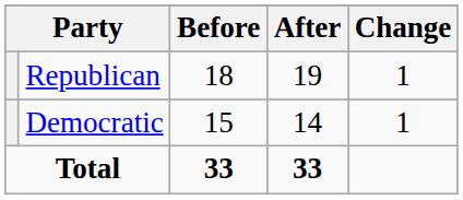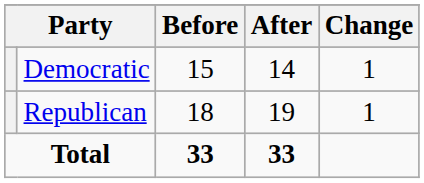rows swapped: Republican <-> Democratic
